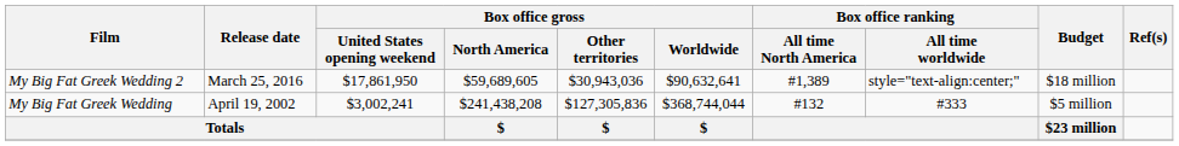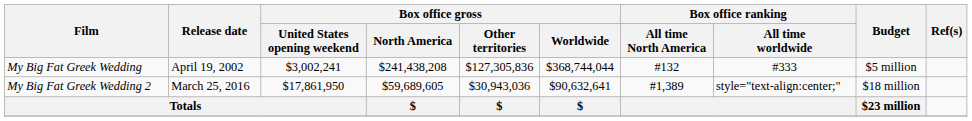rows swapped: My Big Fat Greek Wedding <-> My Big Fat Greek Wedding 2
